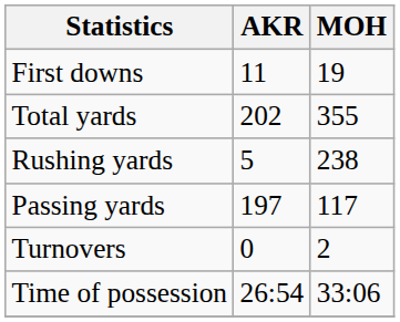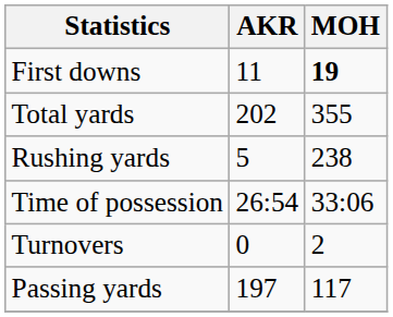First downs | MOH: normal -> bold
rows swapped: Passing yards <-> Time of possession
